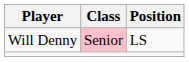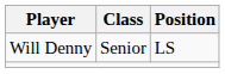Will Denny | Class: pink background -> no background
